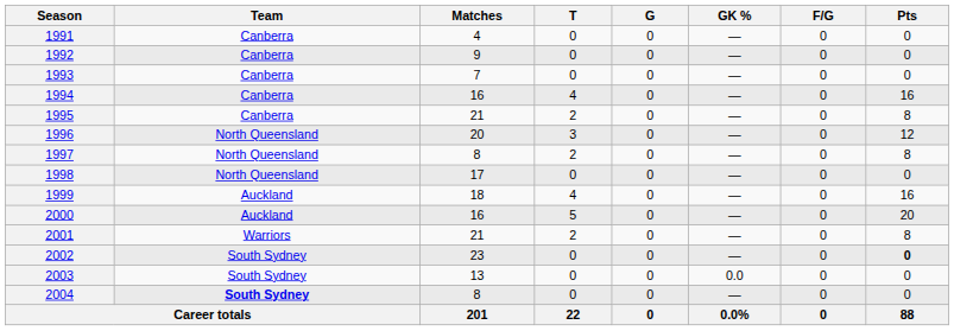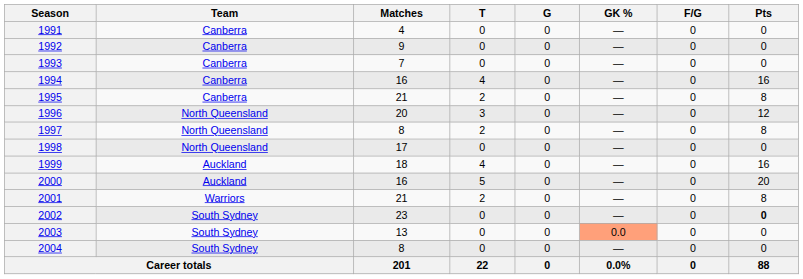2003 | GK %: no background -> lightsalmon background
2004 | Team: bold -> normal
